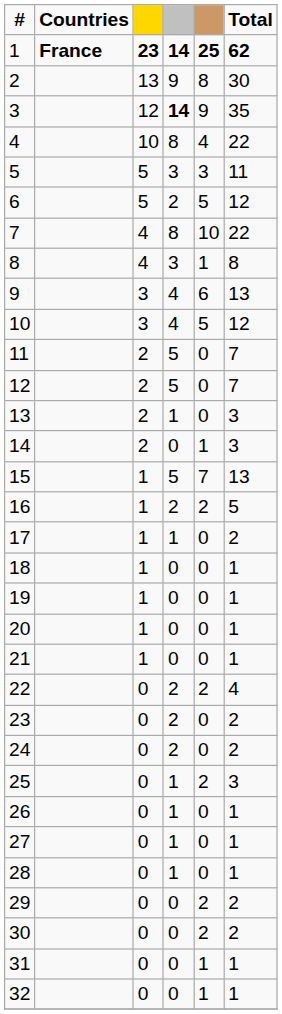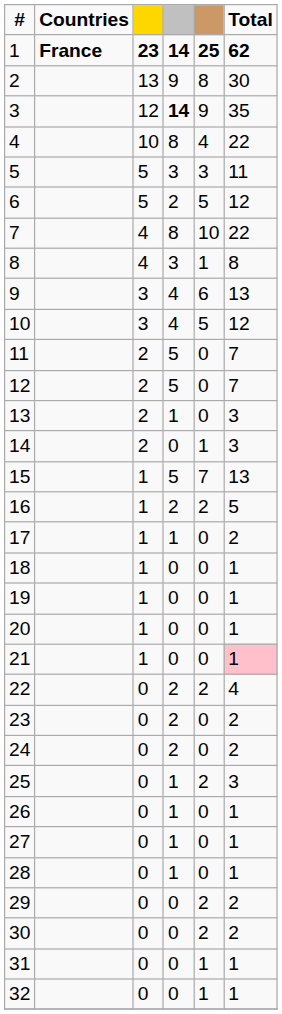21 | Total: no background -> pink background
